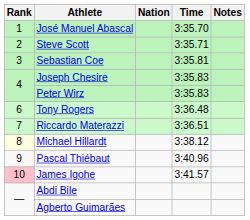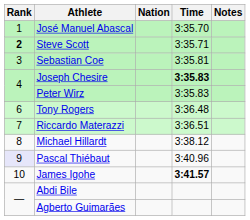Steve Scott | Rank: normal -> bold
Joseph Chesire | Time: normal -> bold
Michael Hillardt | Rank: lightyellow background -> no background
Pascal Thiébaut | Rank: no background -> lavender background
James Igohe | Rank: pink background -> no background
James Igohe | Time: normal -> bold
